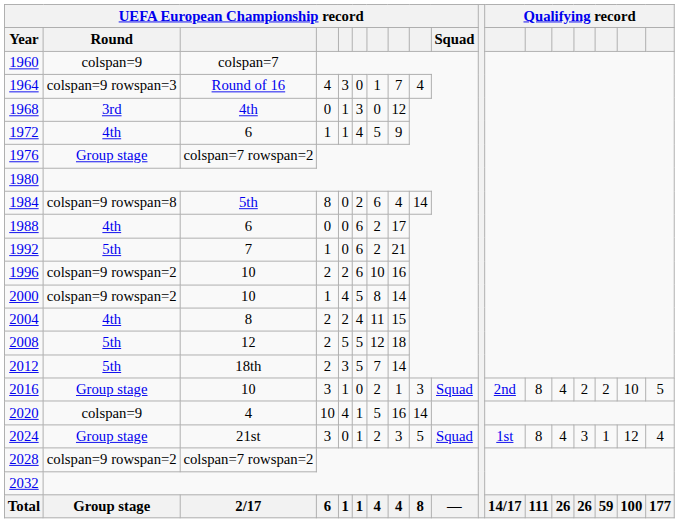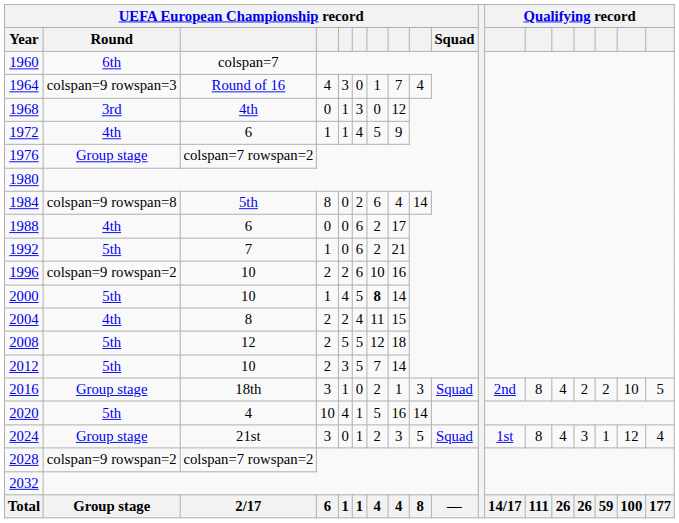1960 | UEFA European Championship record / Round: colspan=9 -> 6th
2000 | UEFA European Championship record / Round: colspan=9 rowspan=2 -> 5th
2000 | column 7: normal -> bold
2012 | column 3: 18th -> 10
2016 | column 3: 10 -> 18th
2020 | UEFA European Championship record / Round: colspan=9 -> 5th
